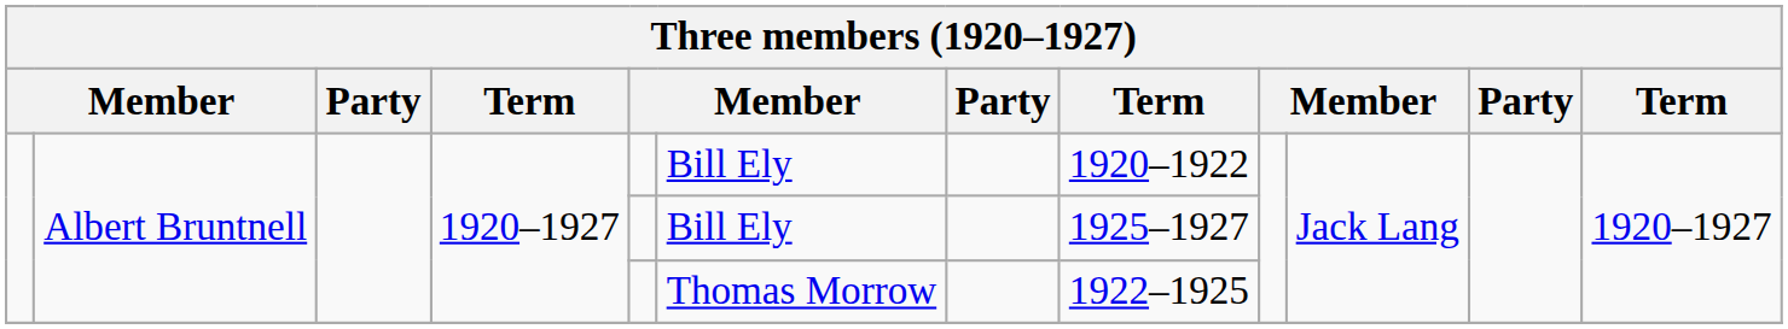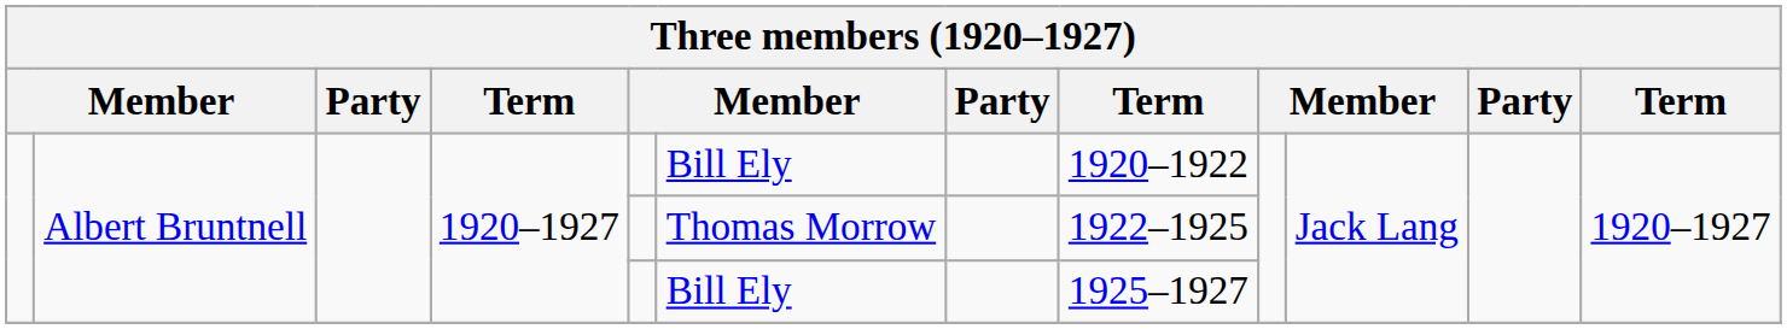row 4 | column 6: Bill Ely -> Thomas Morrow
row 4 | column 8: 1925–1927 -> 1922–1925
row 5 | column 6: Thomas Morrow -> Bill Ely
row 5 | column 8: 1922–1925 -> 1925–1927
